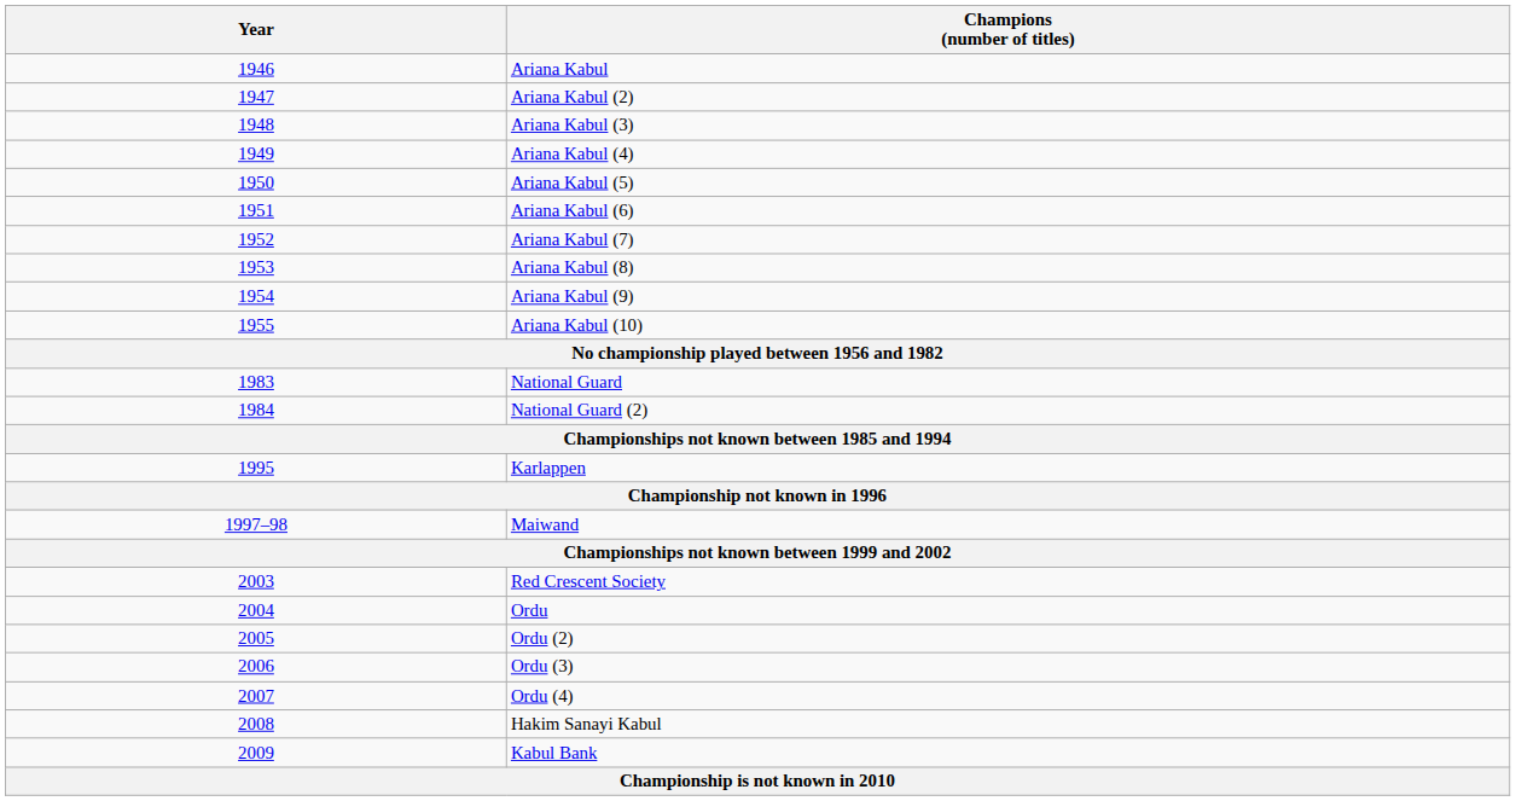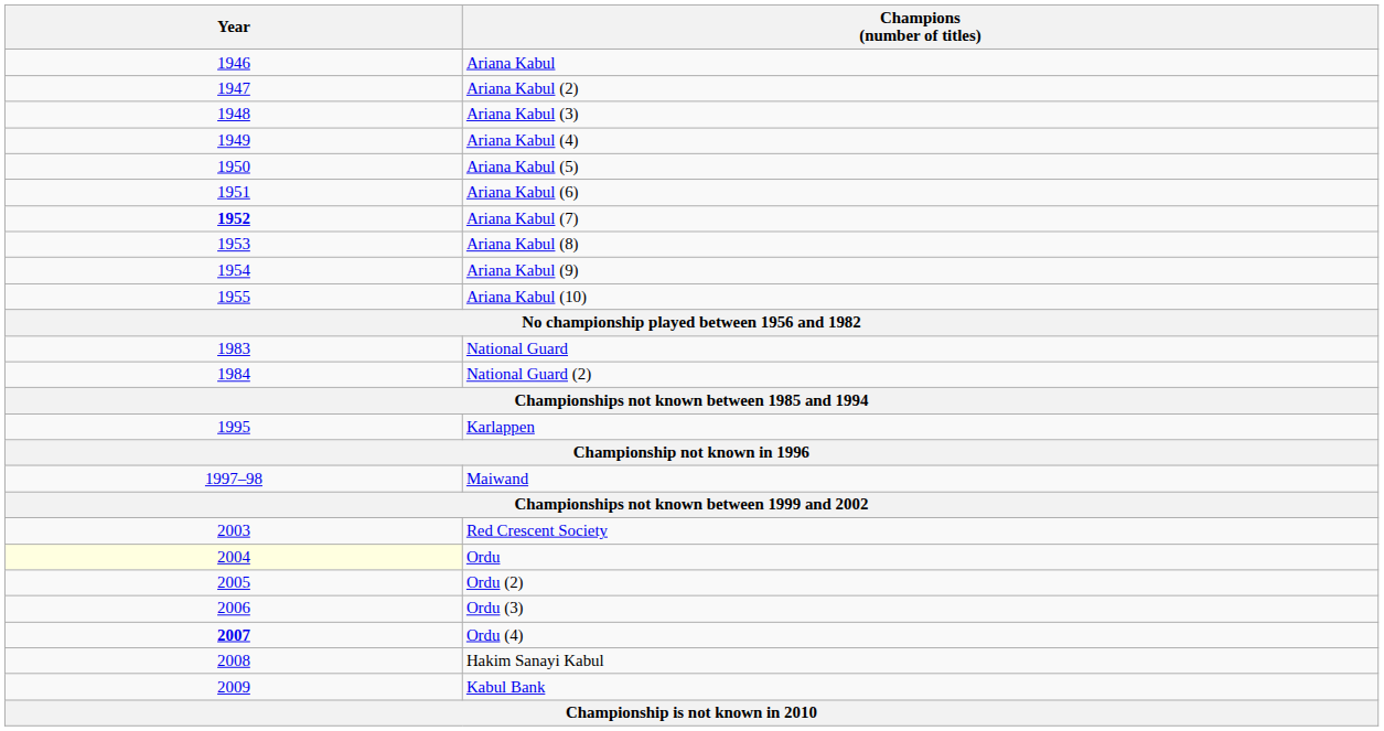Ariana Kabul (7) | Year: normal -> bold
Ordu | Year: no background -> lightyellow background
Ordu (4) | Year: normal -> bold
